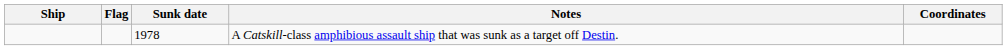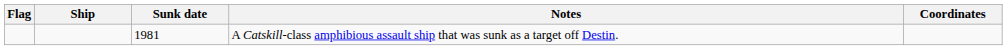columns swapped: Ship <-> Flag
row 2 | Sunk date: 1978 -> 1981
